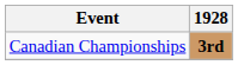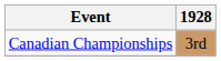Canadian Championships | 1928: bold -> normal
